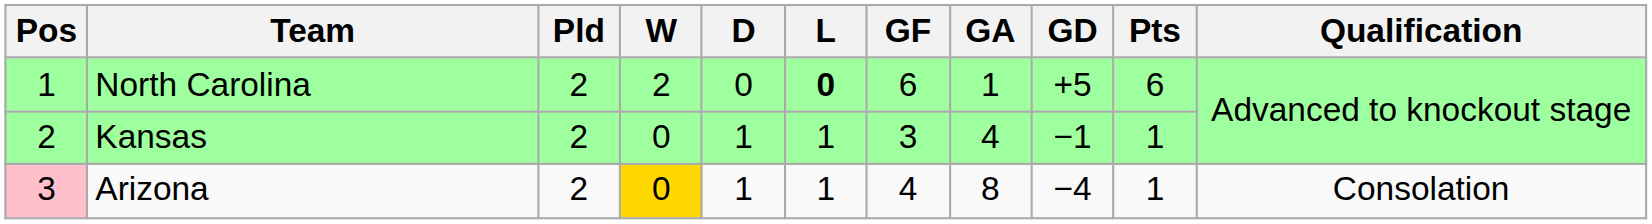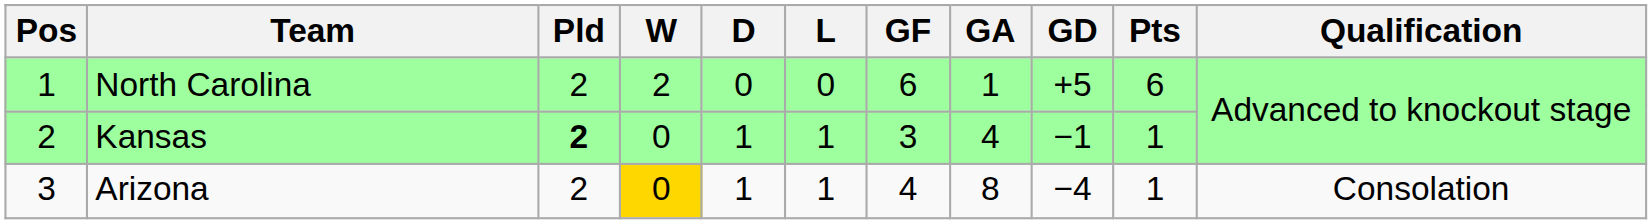North Carolina | L: bold -> normal
Kansas | Pld: normal -> bold
Arizona | Pos: pink background -> no background
